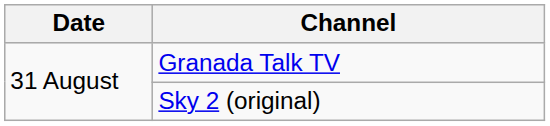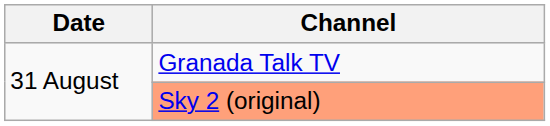Sky 2 (original) | Channel: no background -> lightsalmon background
